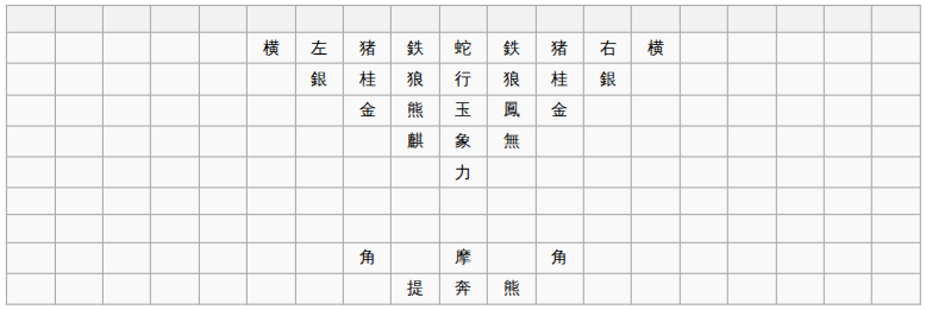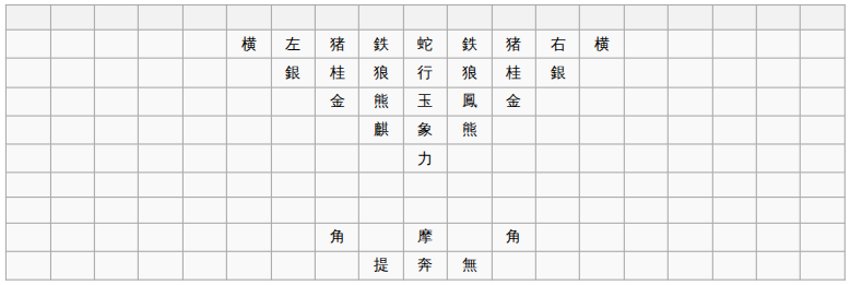row 5 | column 11: 無 -> 熊
row 10 | column 11: 熊 -> 無
